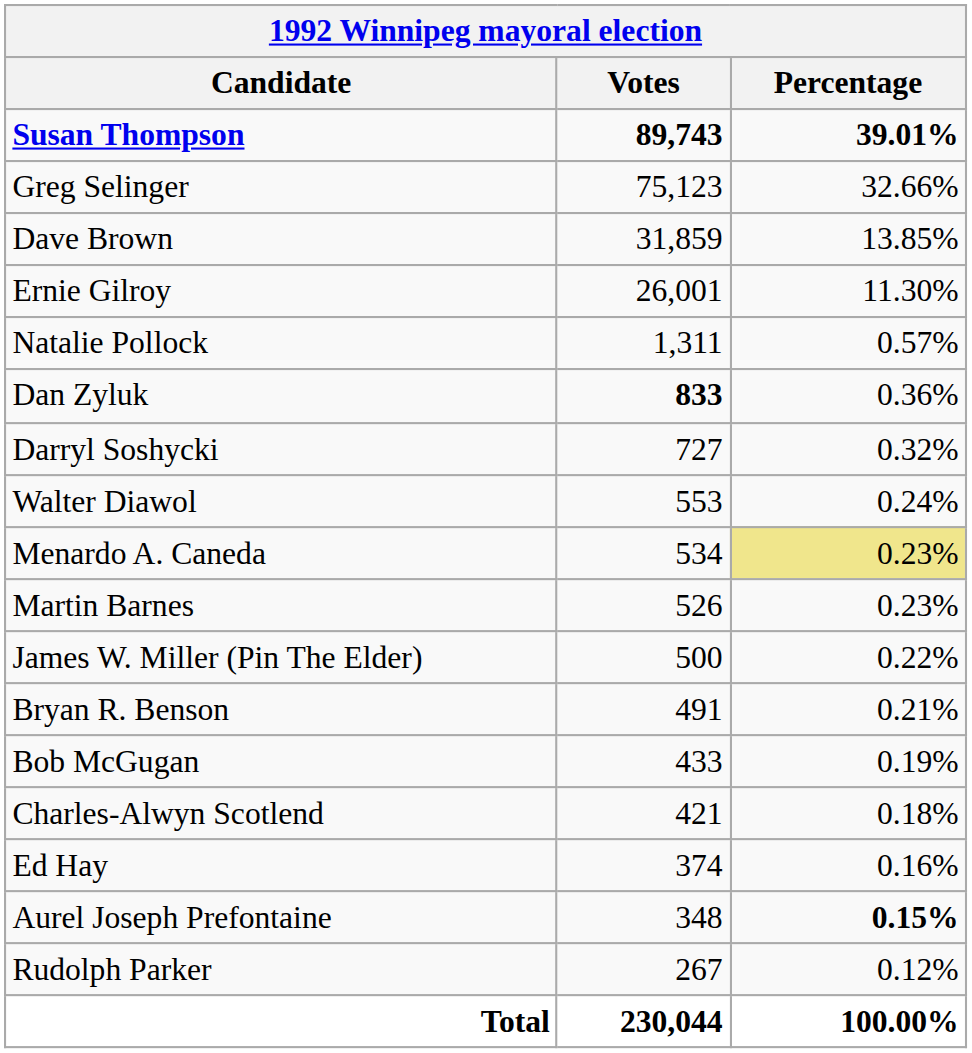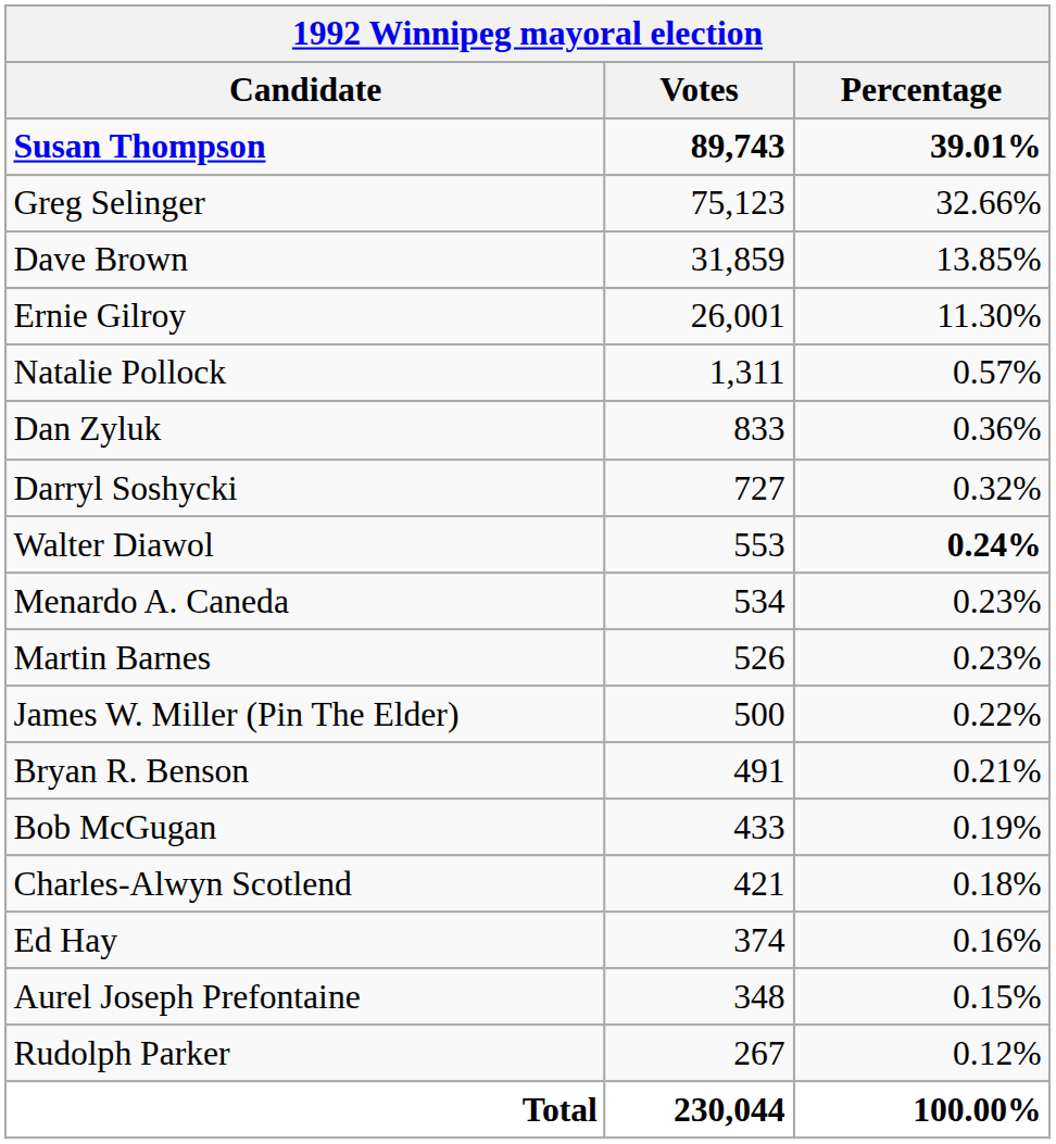Dan Zyluk | Votes: bold -> normal
Walter Diawol | Percentage: normal -> bold
Menardo A. Caneda | Percentage: khaki background -> no background
Aurel Joseph Prefontaine | Percentage: bold -> normal
